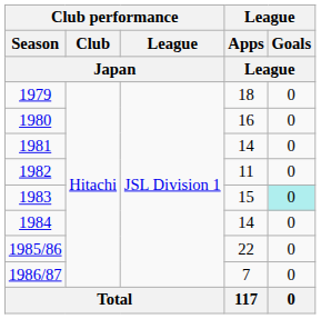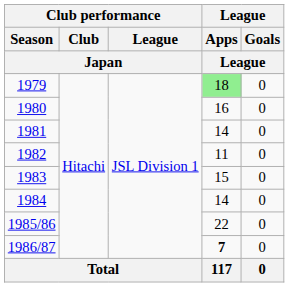1979 | League / Apps / League: no background -> lightgreen background
1983 | League / Goals / League: paleturquoise background -> no background
1986/87 | League / Apps / League: normal -> bold
